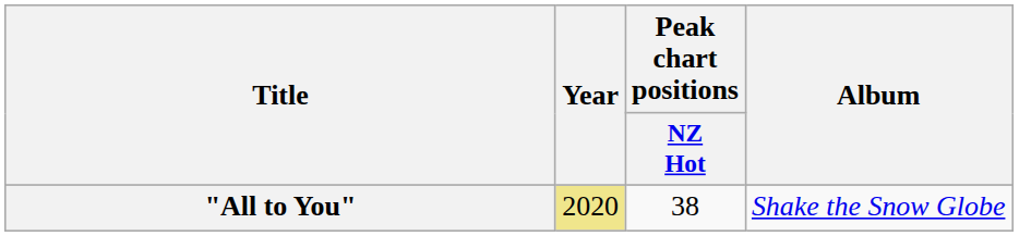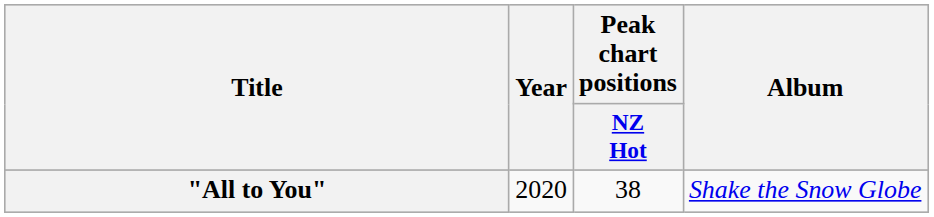row 3 | Year: khaki background -> no background
